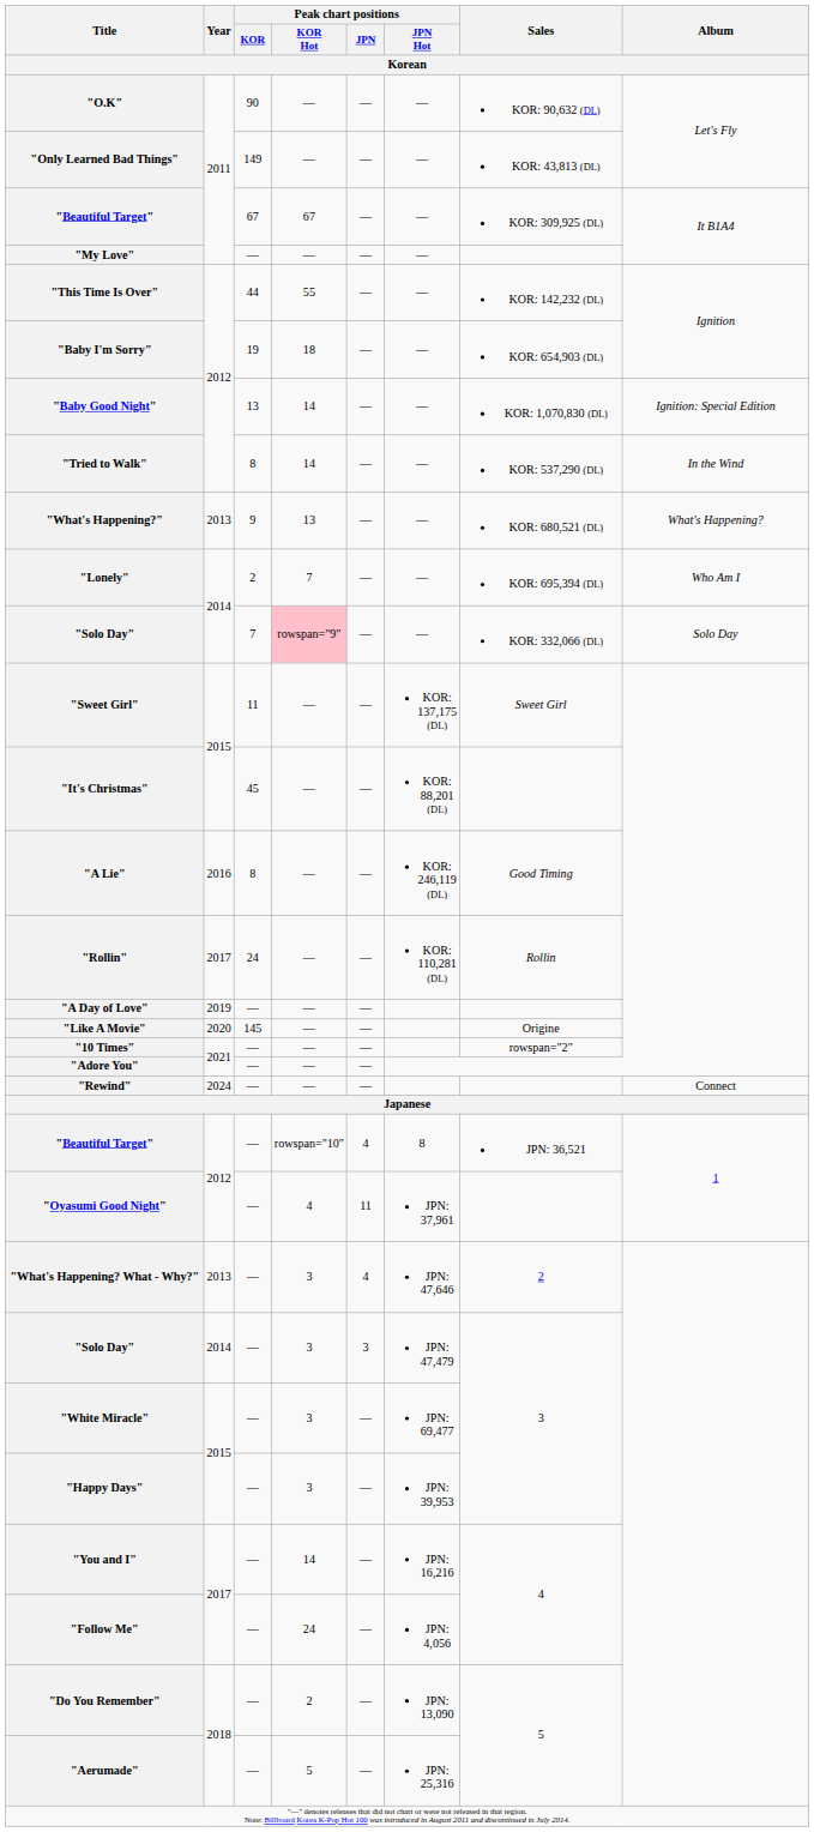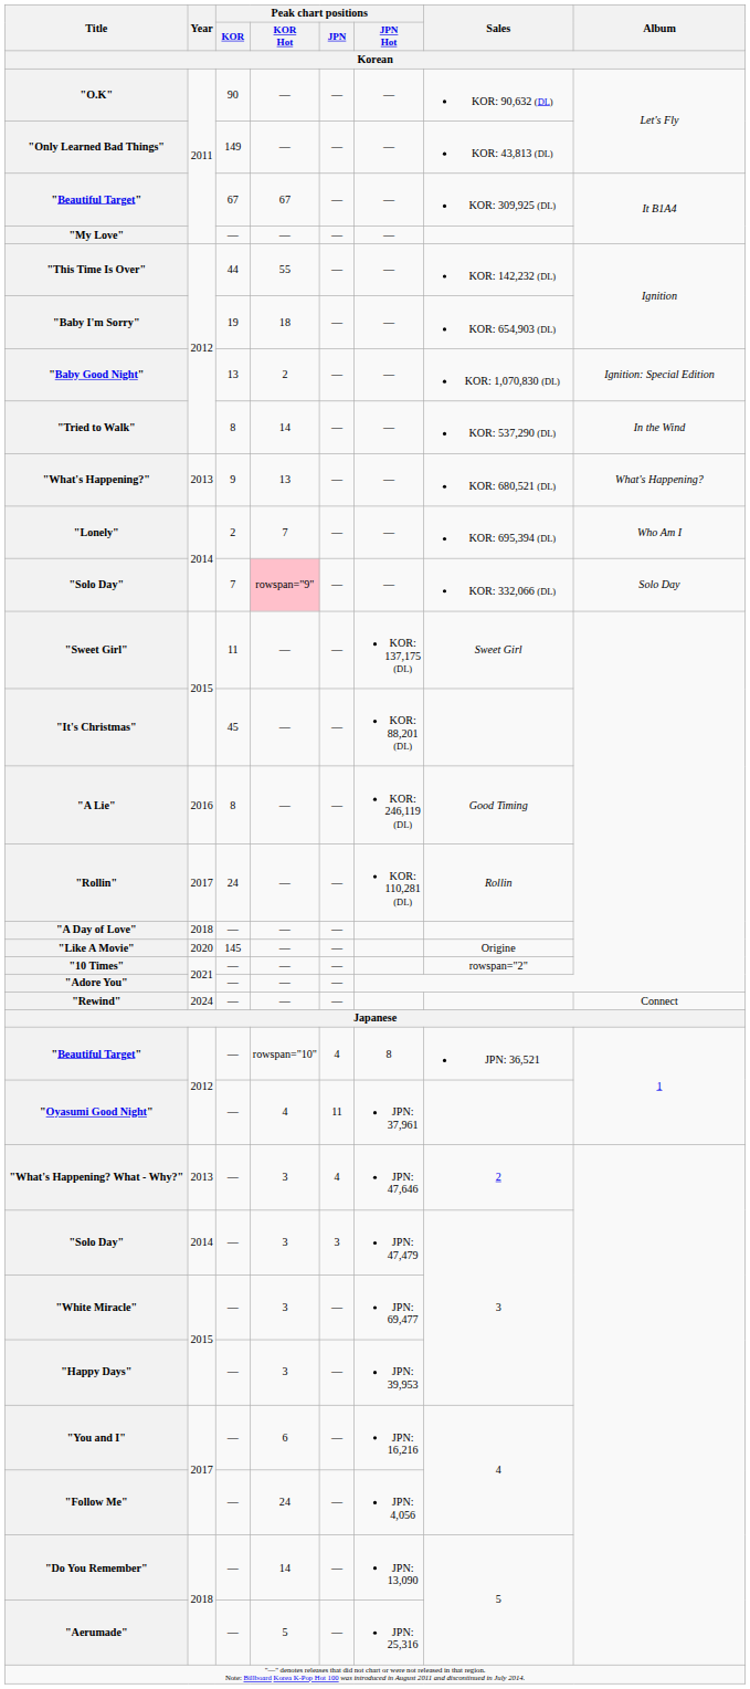"Baby Good Night" | Peak chart positions / KOR Hot / Korean: 14 -> 2
"A Day of Love" | Year / Korean: 2019 -> 2018
"You and I" | Peak chart positions / KOR Hot / Korean: 14 -> 6
"Do You Remember" | Peak chart positions / KOR Hot / Korean: 2 -> 14
